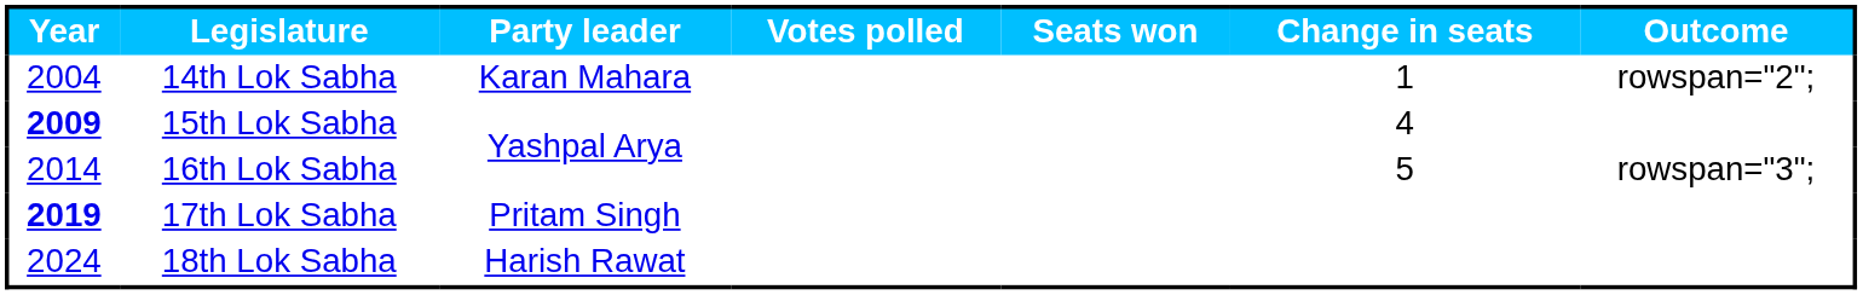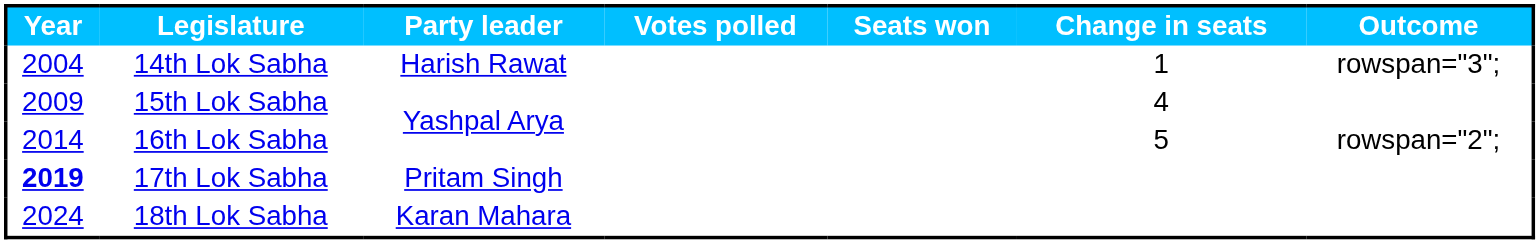14th Lok Sabha | Party leader: Karan Mahara -> Harish Rawat
14th Lok Sabha | Outcome: rowspan="2"; -> rowspan="3";
15th Lok Sabha | Year: bold -> normal
16th Lok Sabha | Outcome: rowspan="3"; -> rowspan="2";
18th Lok Sabha | Party leader: Harish Rawat -> Karan Mahara
